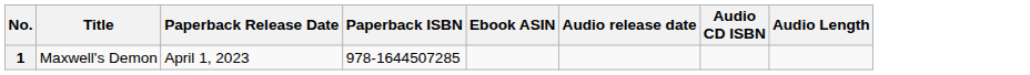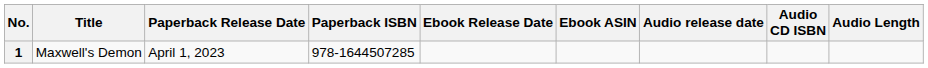+ column: Ebook Release Date
